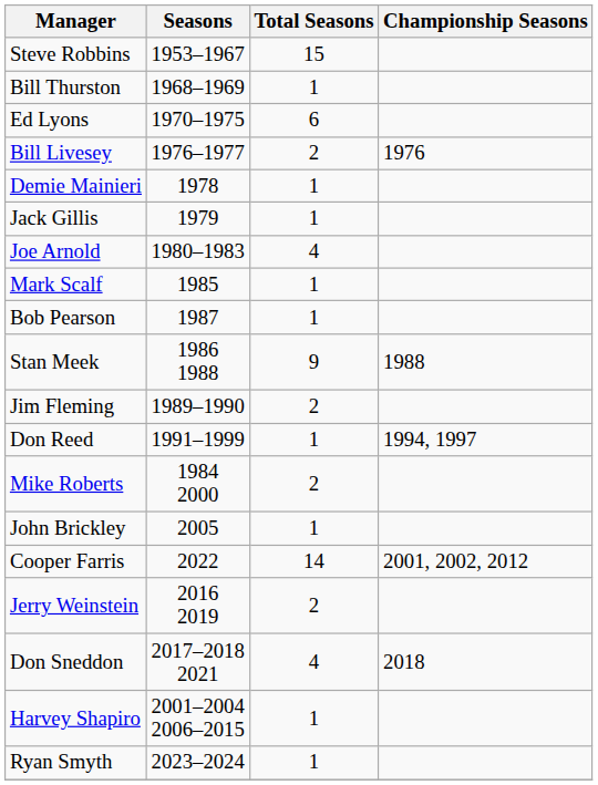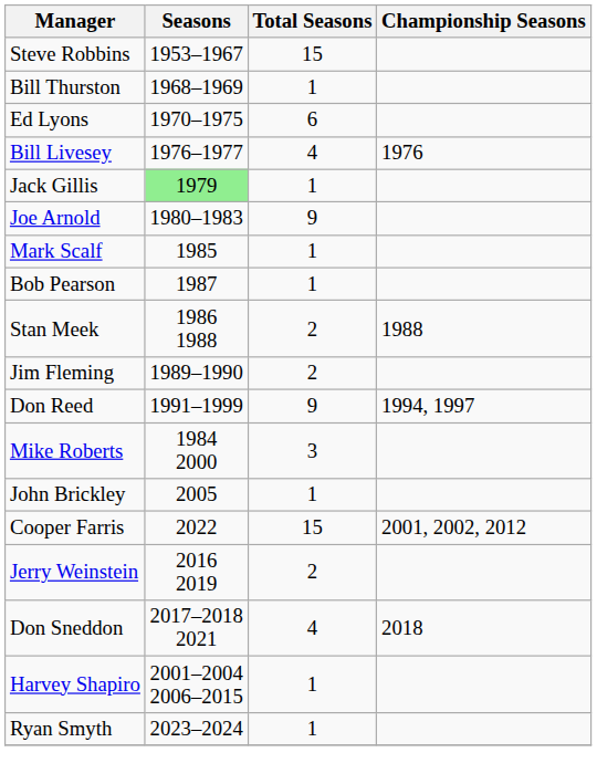Bill Livesey | Total Seasons: 2 -> 4
- row: Demie Mainieri | 1978 | 1
Jack Gillis | Seasons: no background -> lightgreen background
Joe Arnold | Total Seasons: 4 -> 9
Stan Meek | Total Seasons: 9 -> 2
Don Reed | Total Seasons: 1 -> 9
Mike Roberts | Total Seasons: 2 -> 3
Cooper Farris | Total Seasons: 14 -> 15
